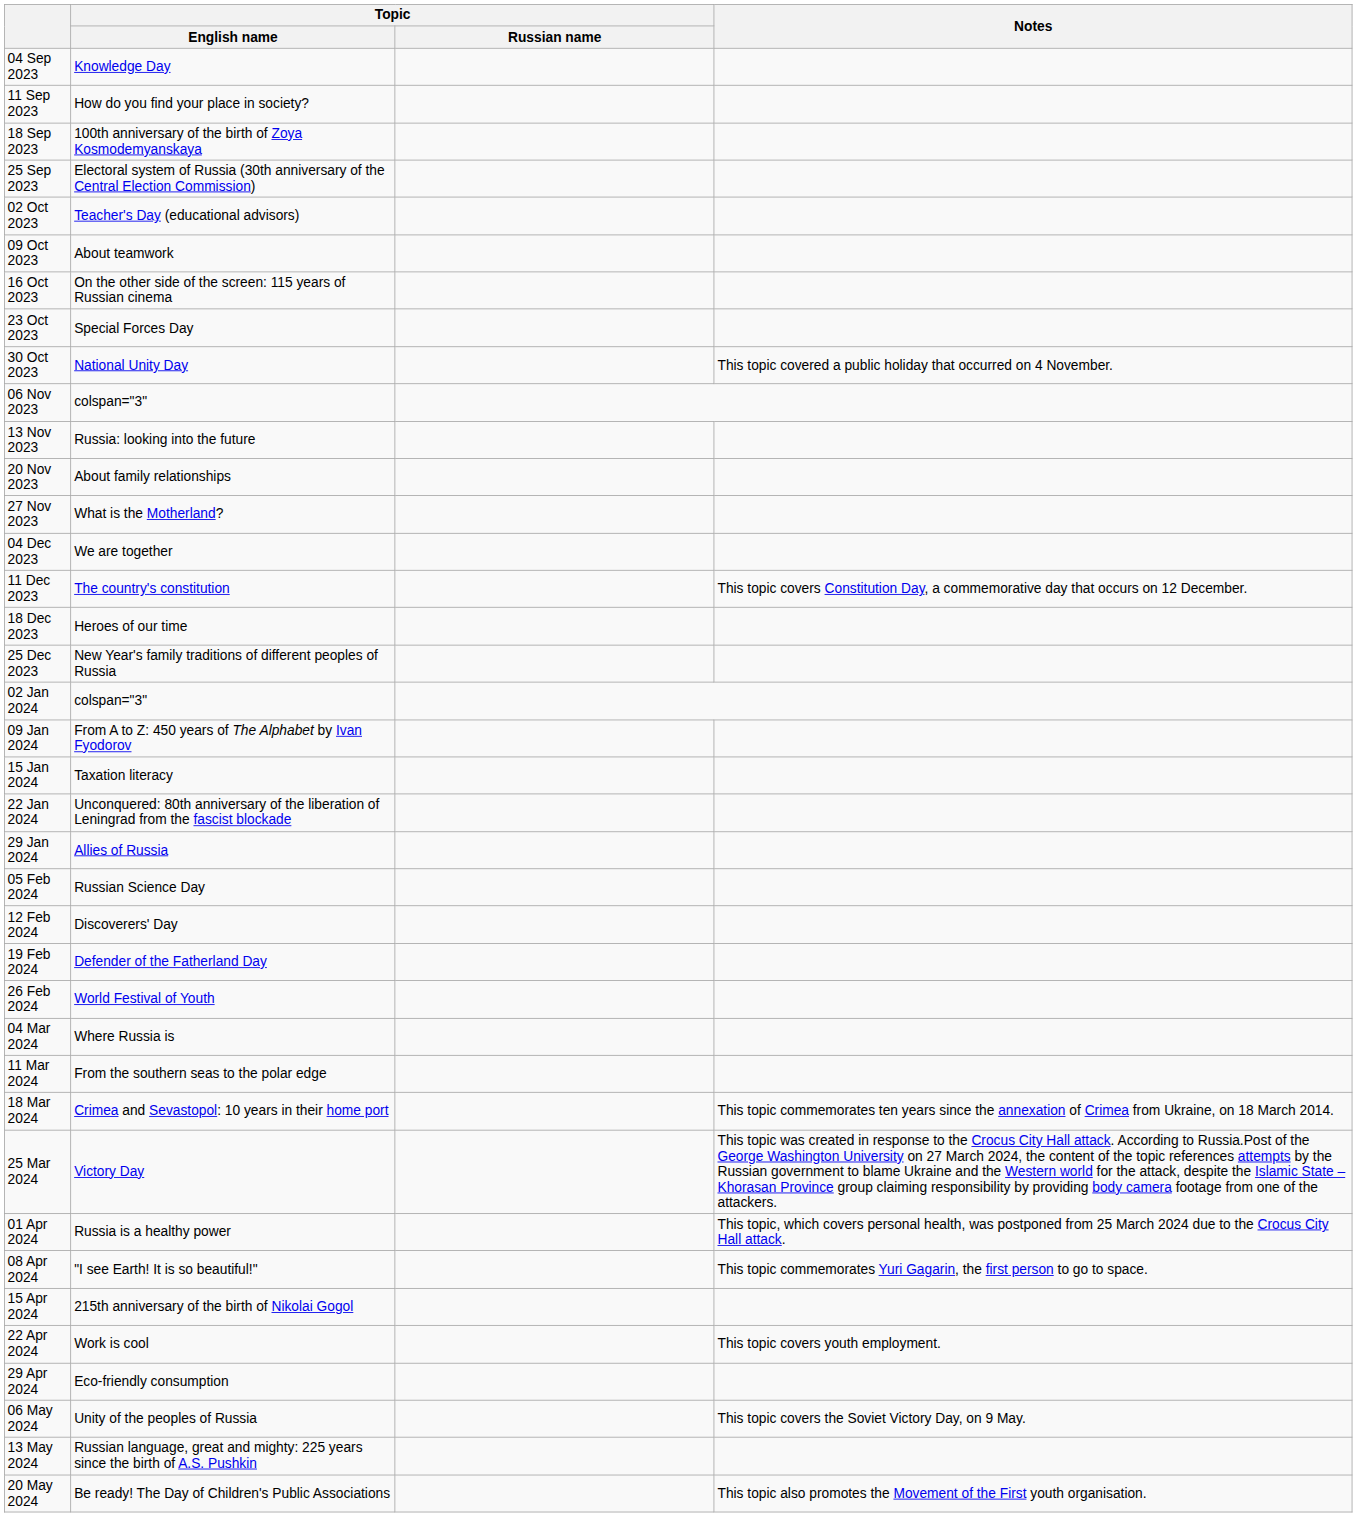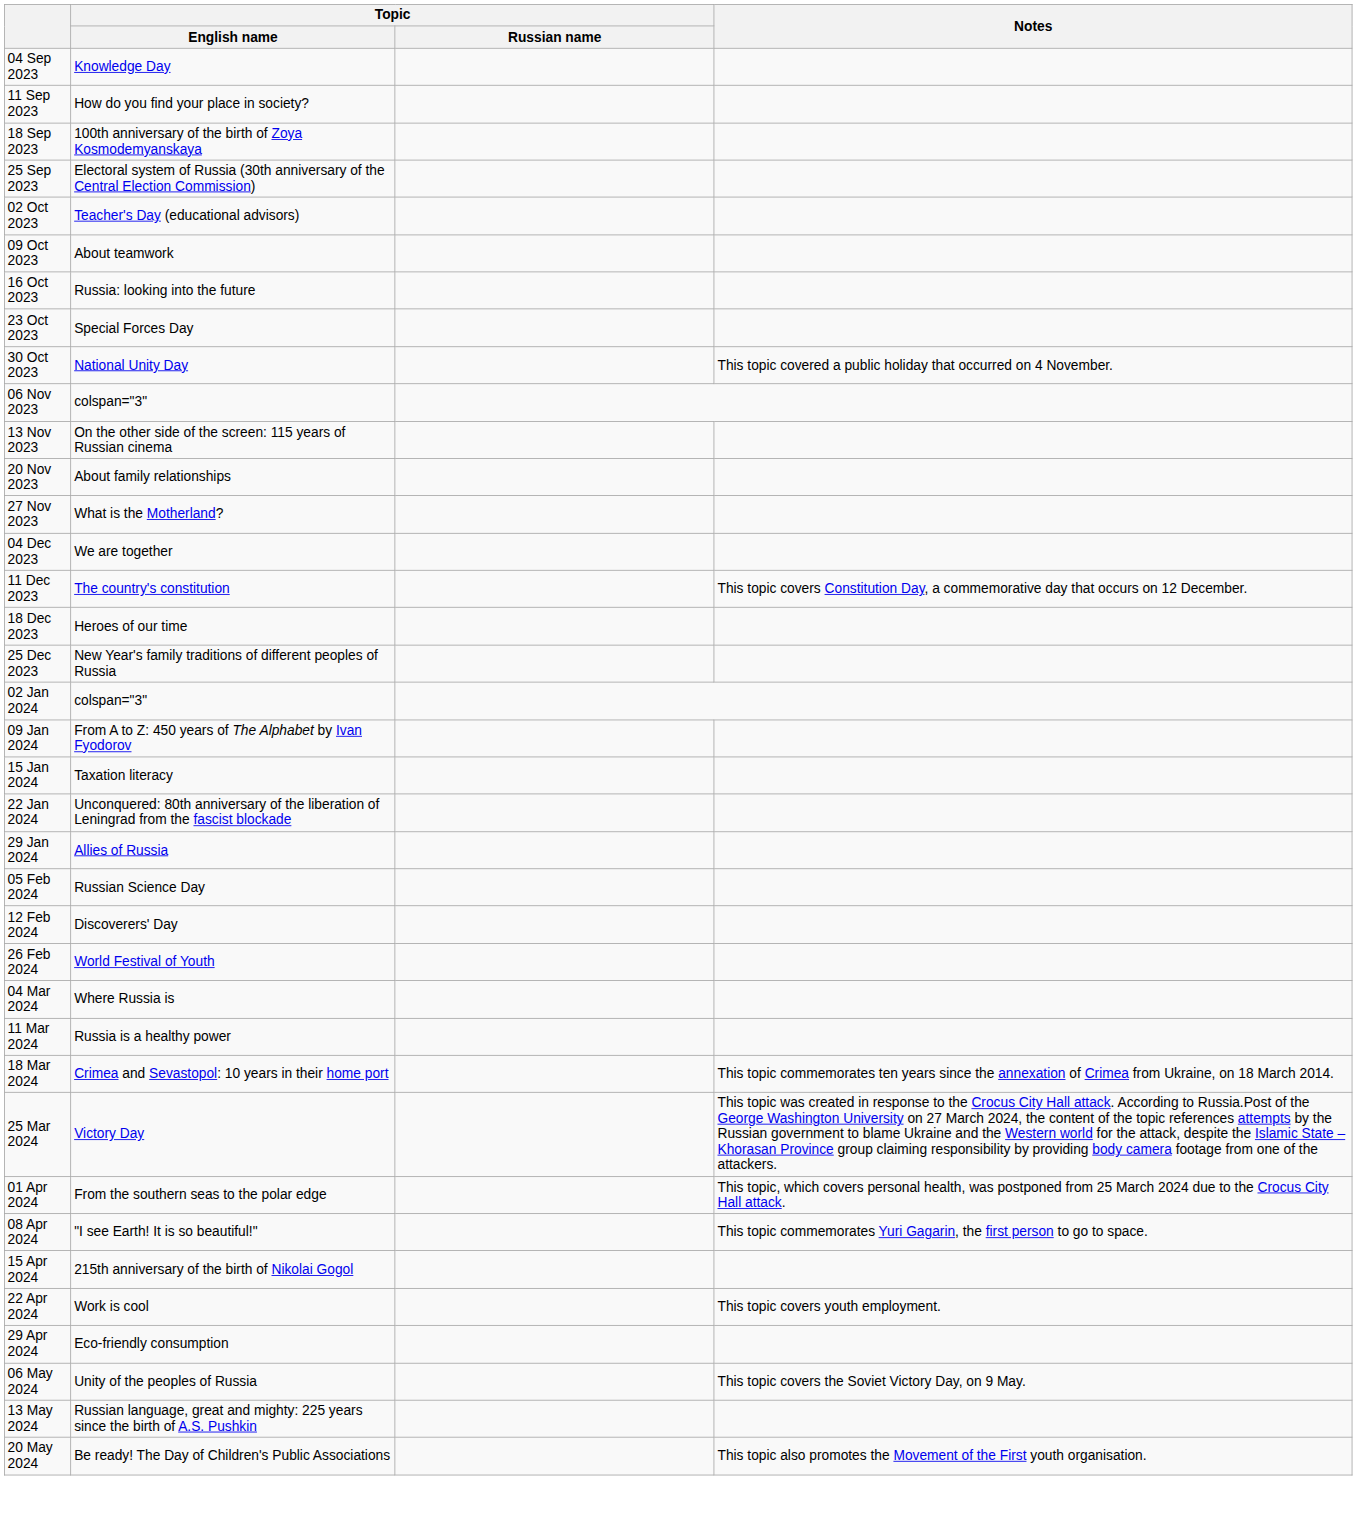16 Oct 2023 | Topic / English name: On the other side of the screen: 115 years of Russian cinema -> Russia: looking into the future
13 Nov 2023 | Topic / English name: Russia: looking into the future -> On the other side of the screen: 115 years of Russian cinema
- row: 19 Feb 2024 | Defender of the Fatherland Day
11 Mar 2024 | Topic / English name: From the southern seas to the polar edge -> Russia is a healthy power
01 Apr 2024 | Topic / English name: Russia is a healthy power -> From the southern seas to the polar edge
